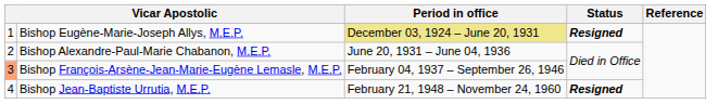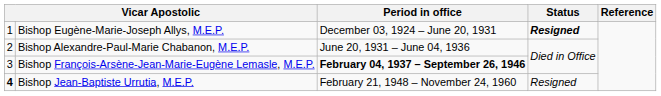Bishop Eugène-Marie-Joseph Allys, M.E.P. | Period in office: khaki background -> no background
Bishop François-Arsène-Jean-Marie-Eugène Lemasle, M.E.P. | column 1: lightsalmon background -> no background
Bishop François-Arsène-Jean-Marie-Eugène Lemasle, M.E.P. | Period in office: normal -> bold
Bishop Jean-Baptiste Urrutia, M.E.P. | column 1: normal -> bold
Bishop Jean-Baptiste Urrutia, M.E.P. | Status: bold -> normal
